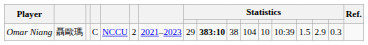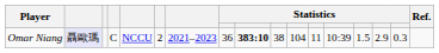Omar Niang | column 2: no background -> lavender background
Omar Niang | column 8: 29 -> 36
Omar Niang | column 12: 10 -> 11
